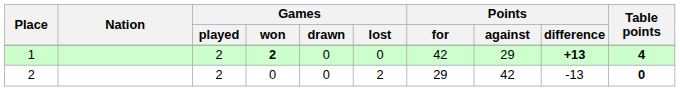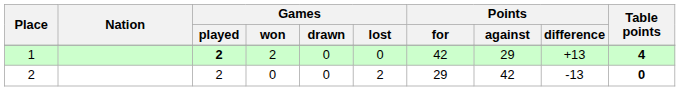1 | Games / played: normal -> bold
1 | Games / won: bold -> normal
1 | Points / difference: bold -> normal
